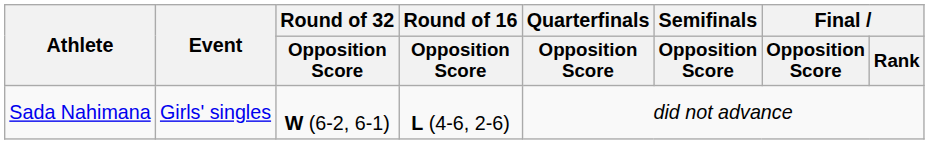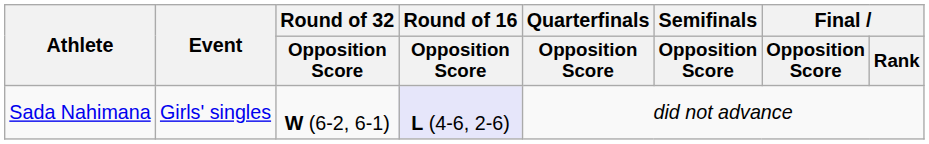Sada Nahimana | Round of 16 / Opposition Score: no background -> lavender background
